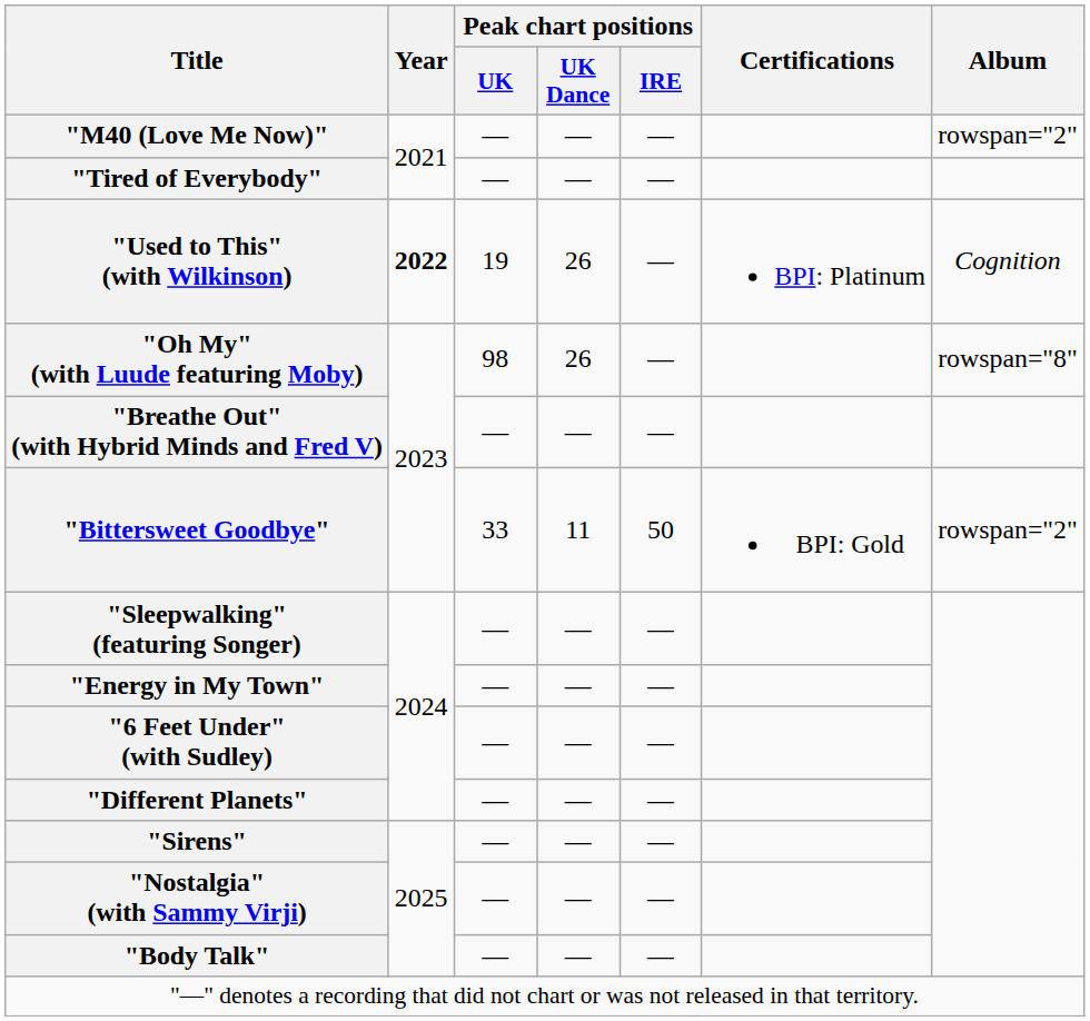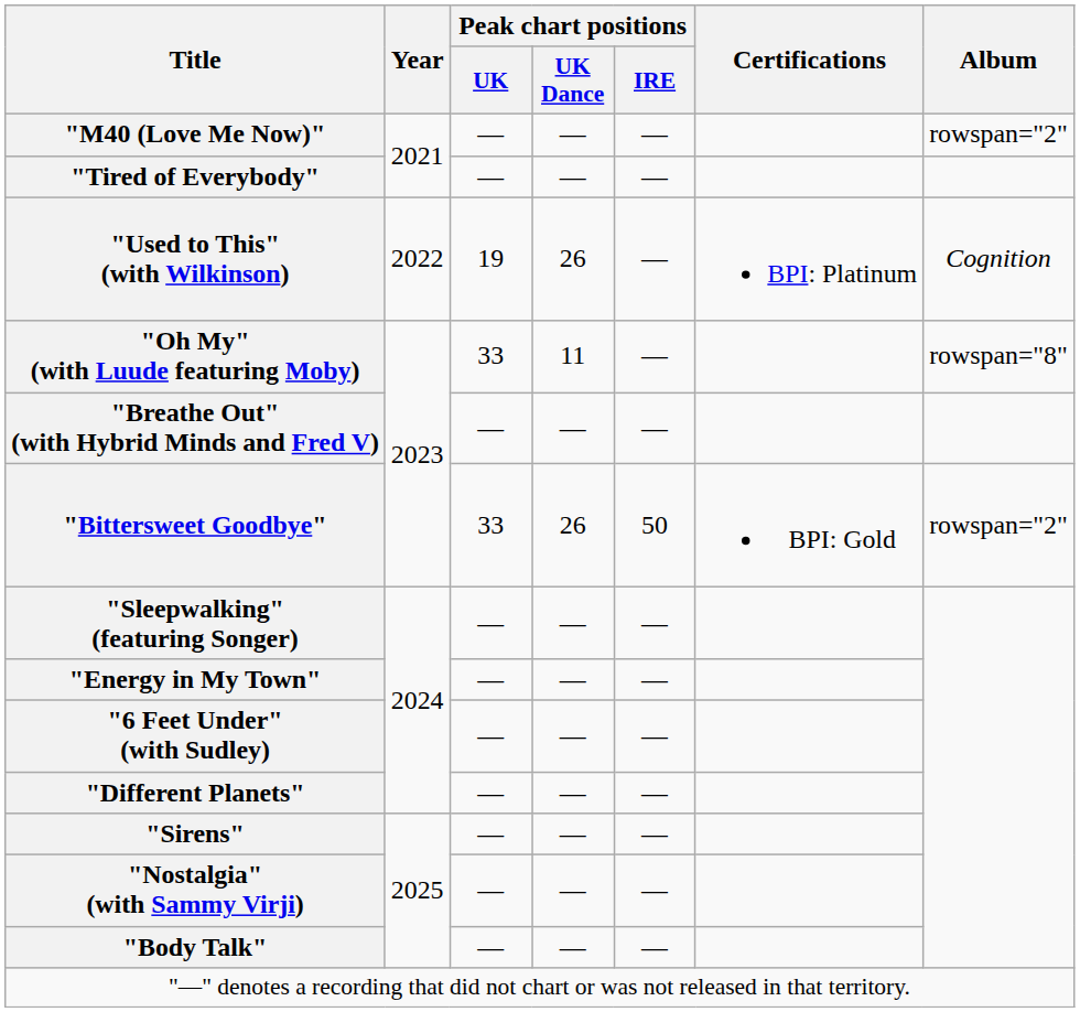"Used to This" (with Wilkinson) | Year: bold -> normal
"Oh My" (with Luude featuring Moby) | Peak chart positions / UK: 98 -> 33
"Oh My" (with Luude featuring Moby) | Peak chart positions / UK Dance: 26 -> 11
"Bittersweet Goodbye" | Peak chart positions / UK Dance: 11 -> 26
